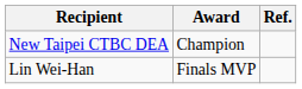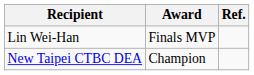rows swapped: New Taipei CTBC DEA <-> Lin Wei-Han
